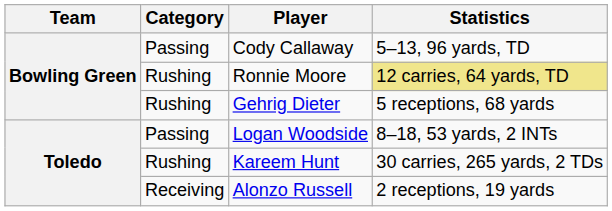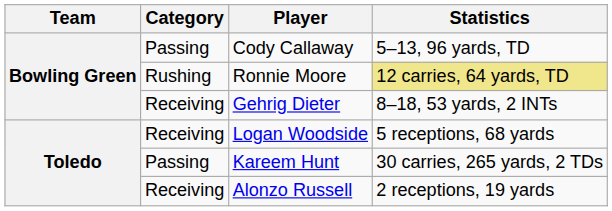Gehrig Dieter | Category: Rushing -> Receiving
Gehrig Dieter | Statistics: 5 receptions, 68 yards -> 8–18, 53 yards, 2 INTs
Logan Woodside | Category: Passing -> Receiving
Logan Woodside | Statistics: 8–18, 53 yards, 2 INTs -> 5 receptions, 68 yards
Kareem Hunt | Category: Rushing -> Passing
